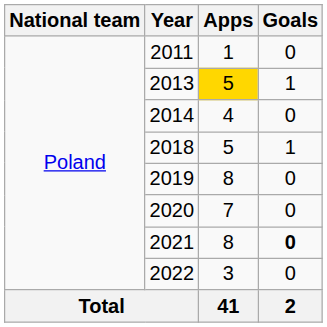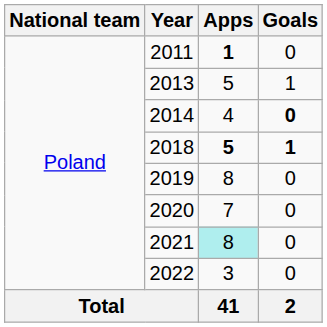2011 | Apps: normal -> bold
2013 | Apps: gold background -> no background
2014 | Goals: normal -> bold
2018 | Apps: normal -> bold
2018 | Goals: normal -> bold
2021 | Apps: no background -> paleturquoise background
2021 | Goals: bold -> normal
